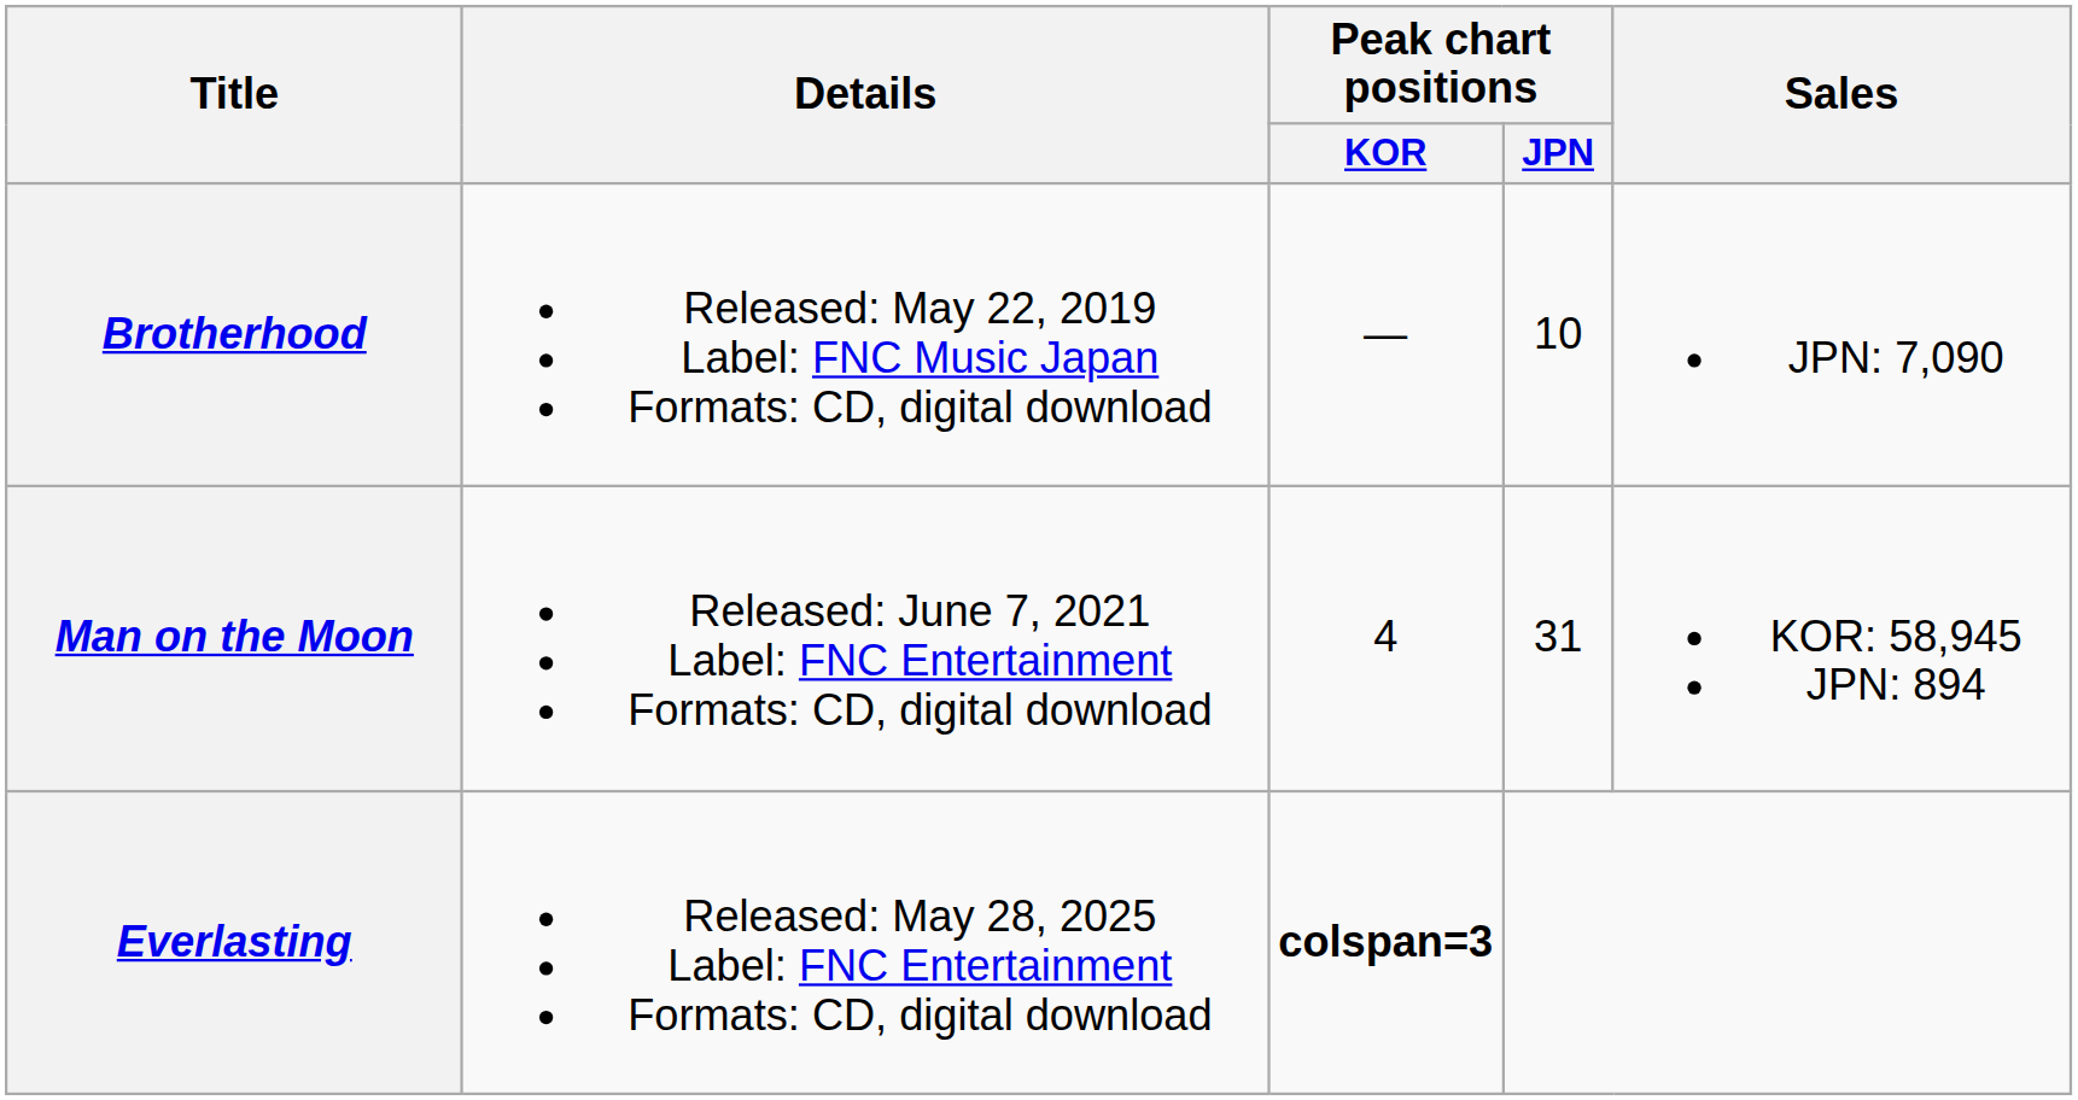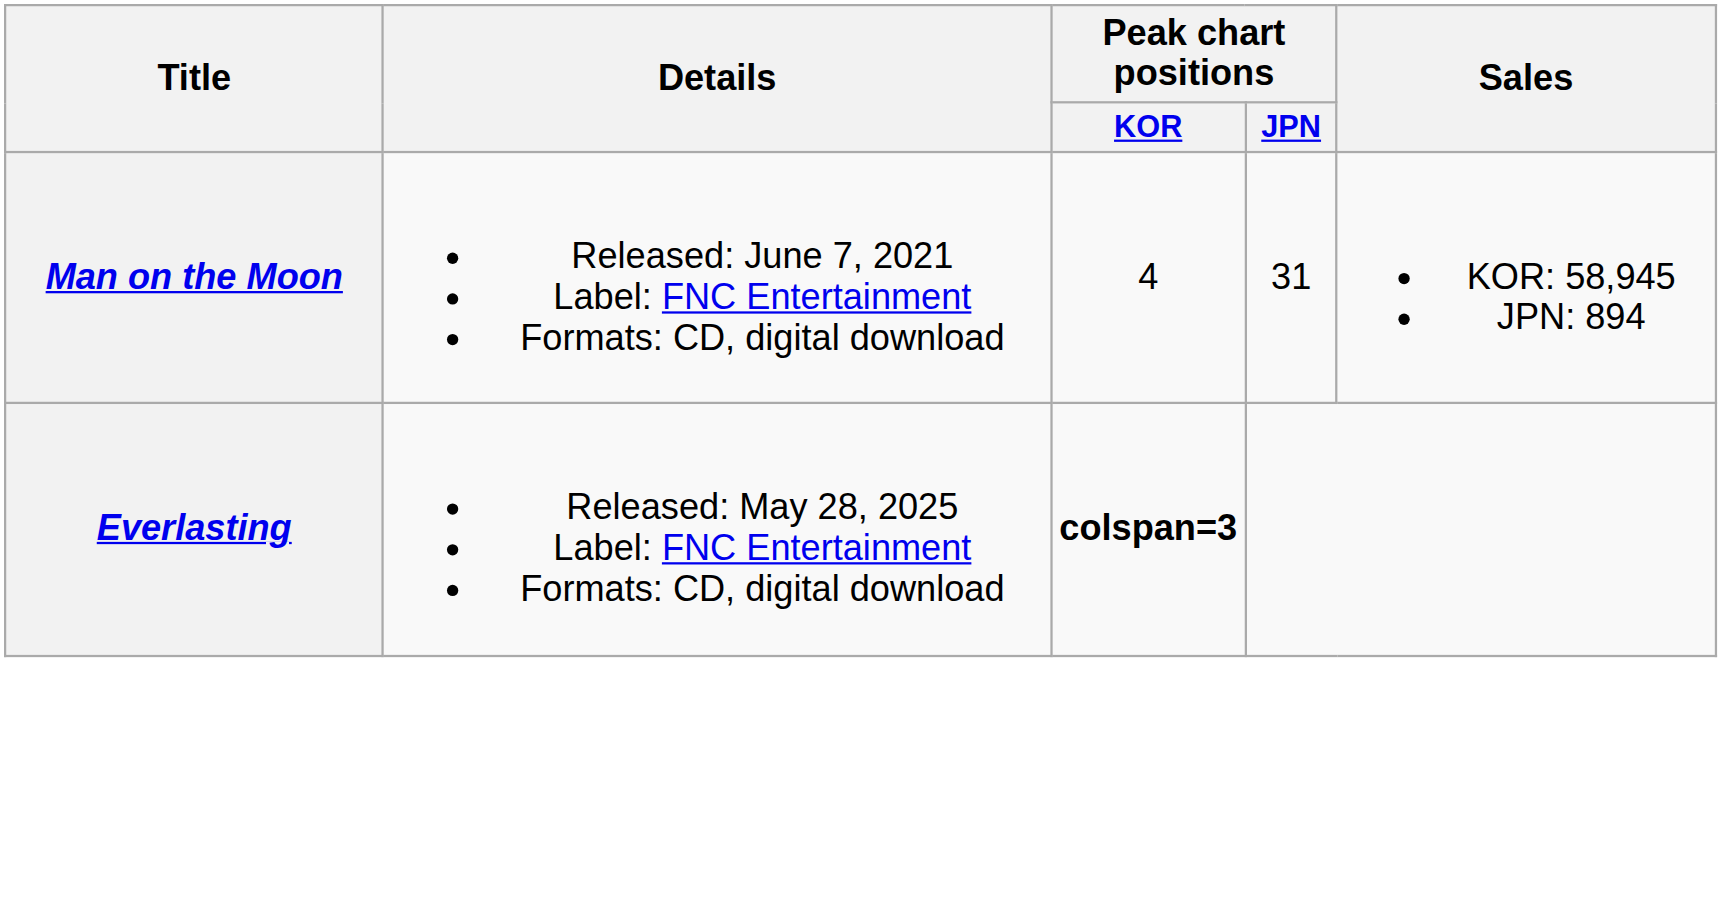- row: Brotherhood | Released: May 22, 2019 Label: FNC Music Japan Formats: CD, digital download | — | 10 | JPN: 7,090
